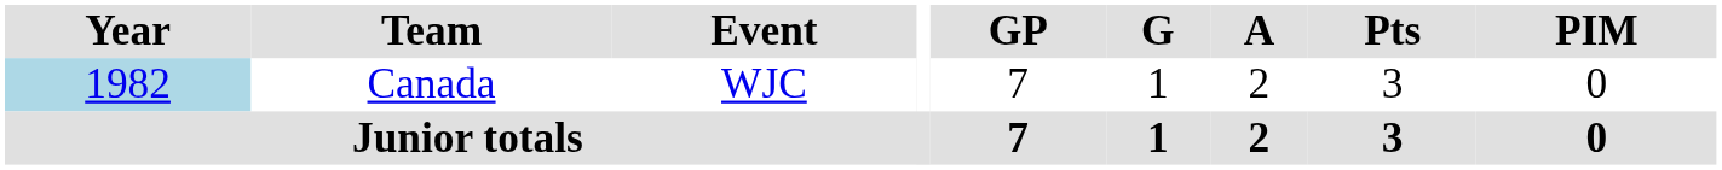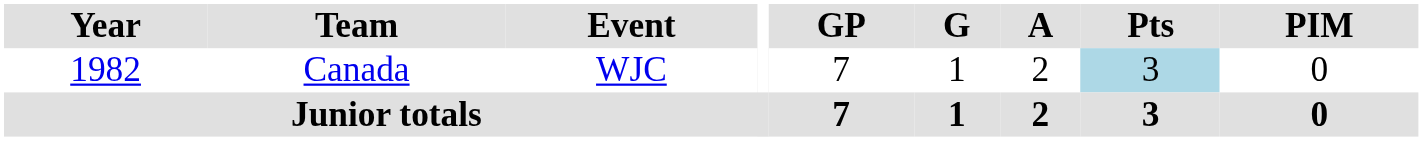Canada | Year: lightblue background -> no background
Canada | Pts: no background -> lightblue background
